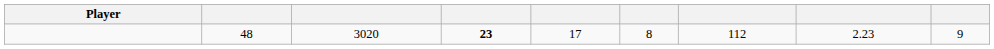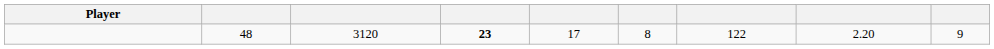row 2 | column 3: 3020 -> 3120
row 2 | column 7: 112 -> 122
row 2 | column 8: 2.23 -> 2.20
